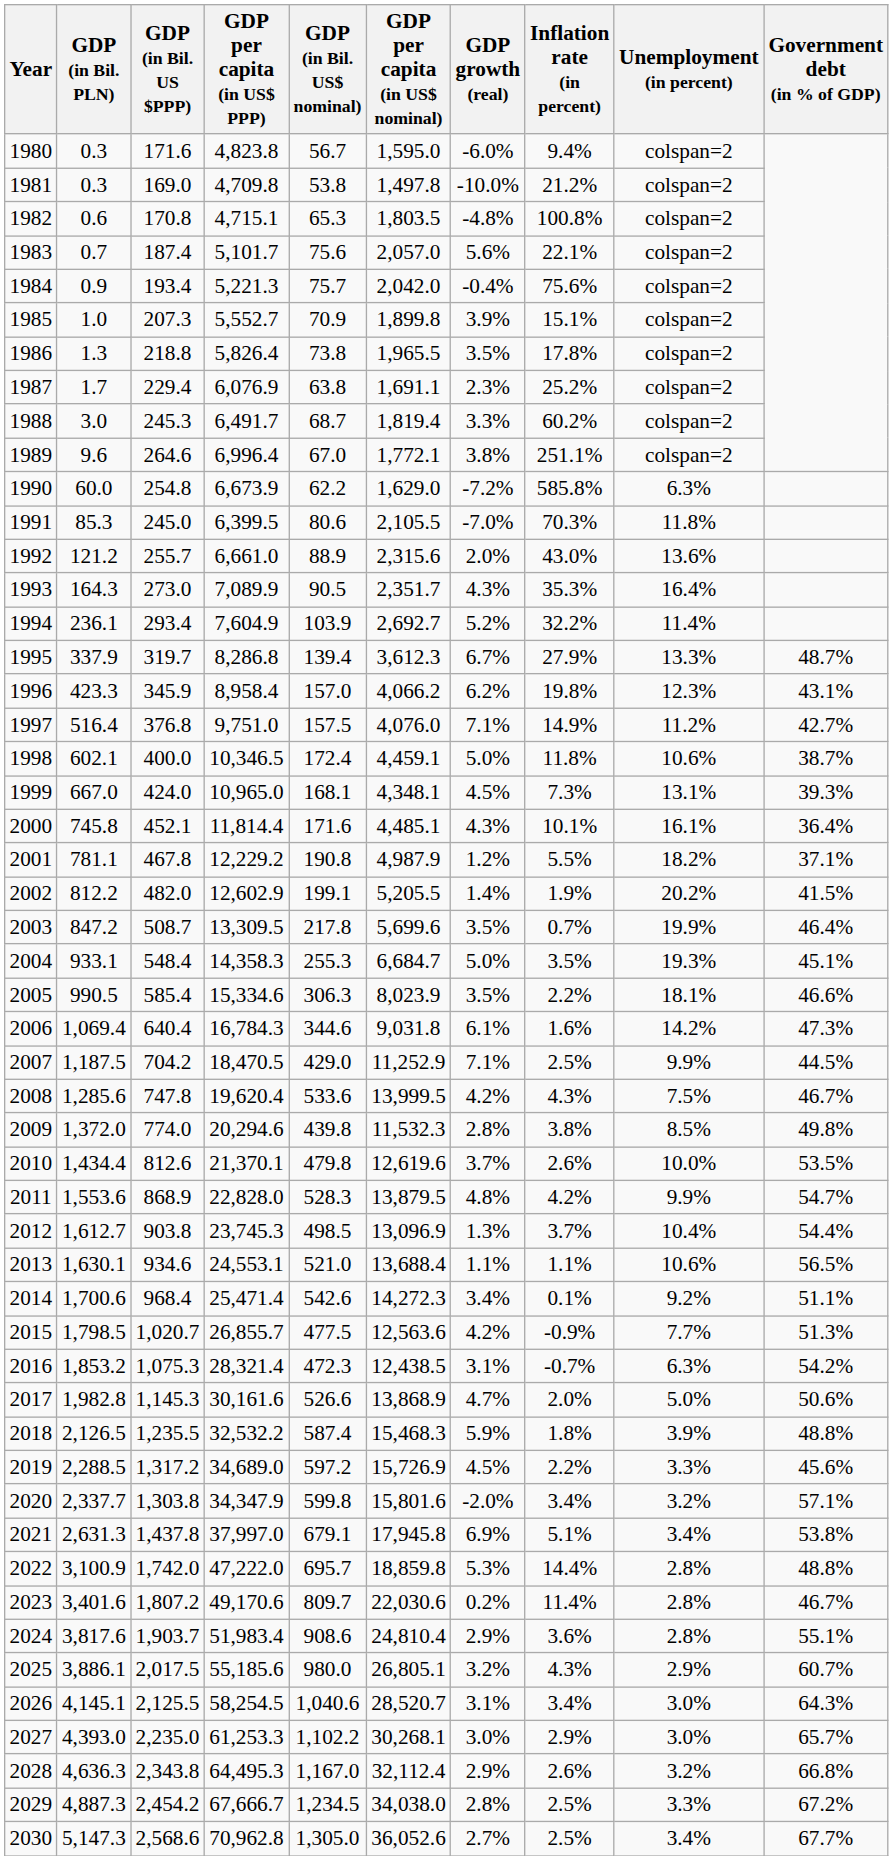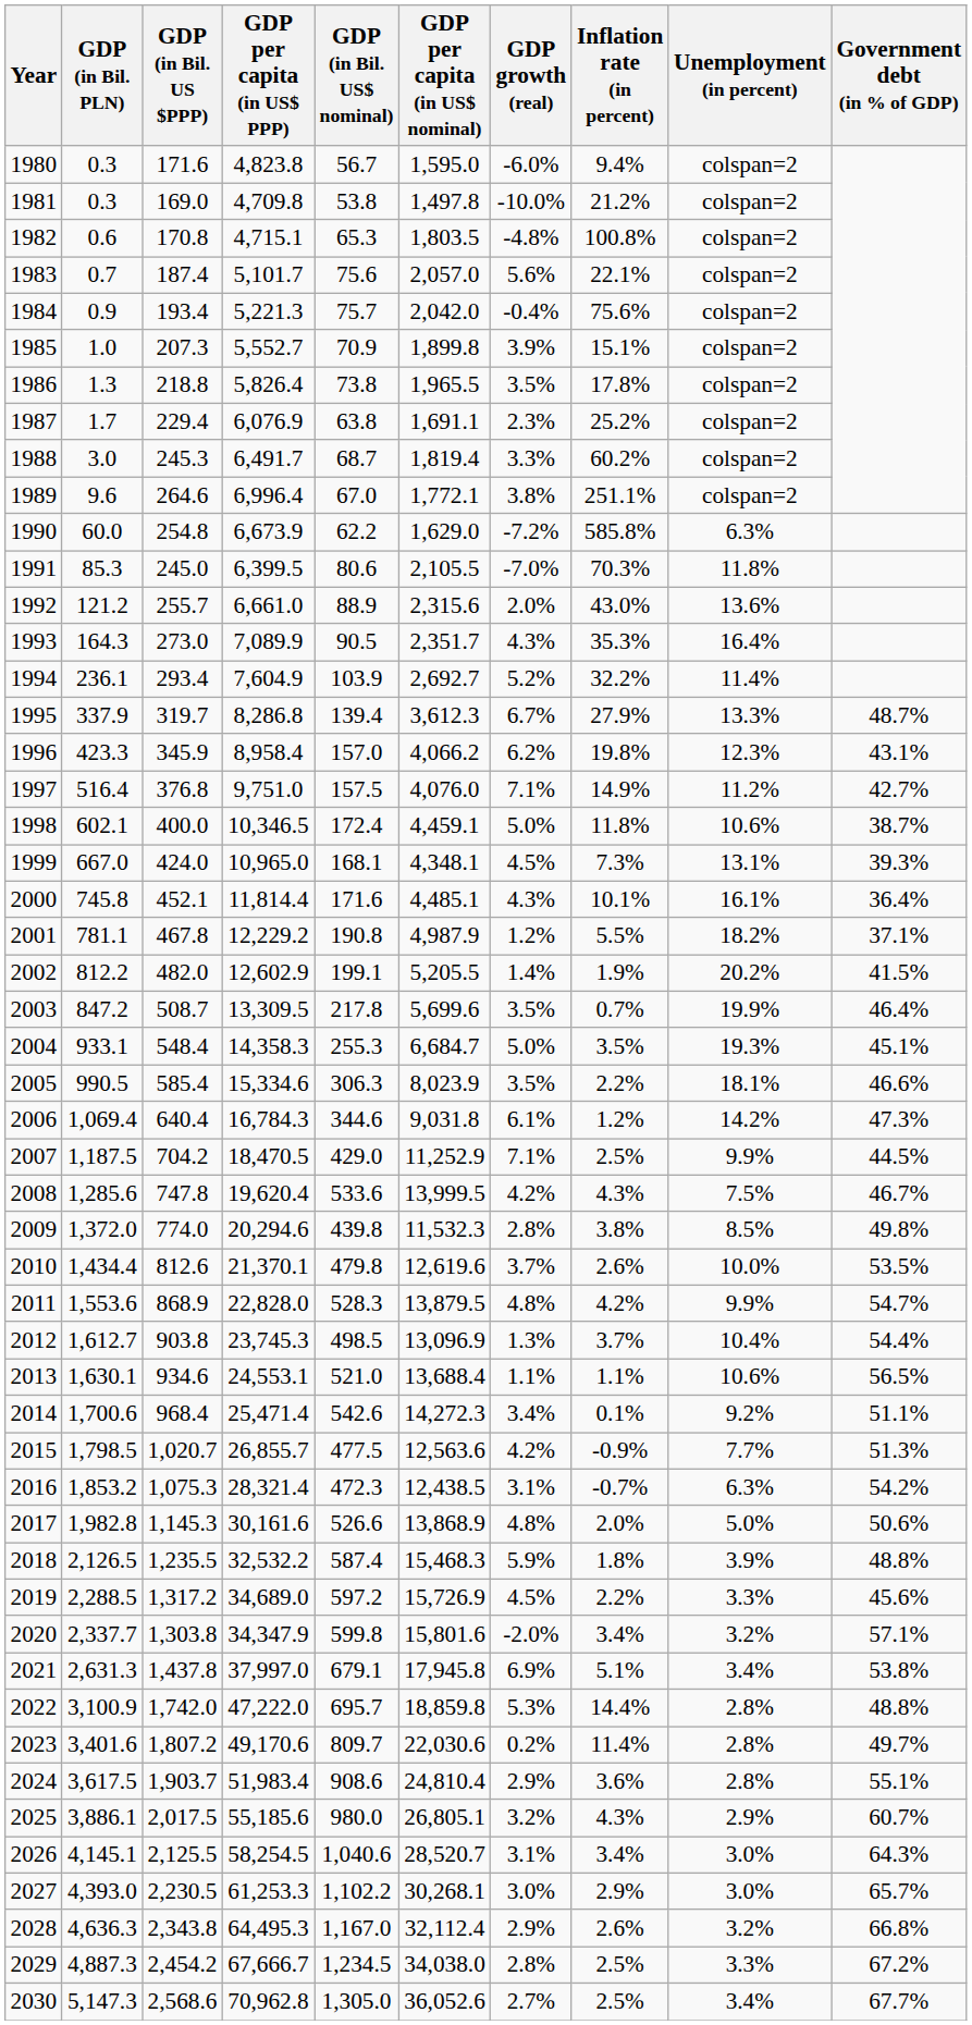2006 | Inflation rate (in percent): 1.6% -> 1.2%
2017 | GDP growth (real): 4.7% -> 4.8%
2023 | Government debt (in % of GDP): 46.7% -> 49.7%
2024 | GDP (in Bil. PLN): 3,817.6 -> 3,617.5
2027 | GDP (in Bil. US $PPP): 2,235.0 -> 2,230.5
